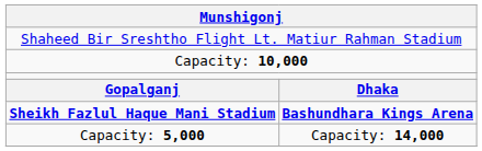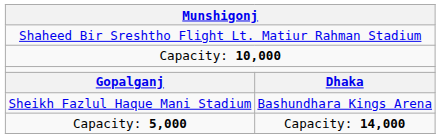Sheikh Fazlul Haque Mani Stadium | column 1: bold -> normal
Sheikh Fazlul Haque Mani Stadium | column 2: bold -> normal
